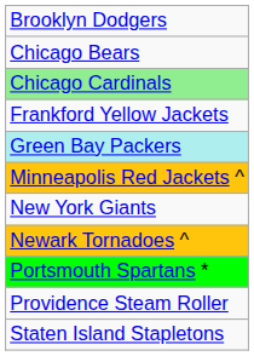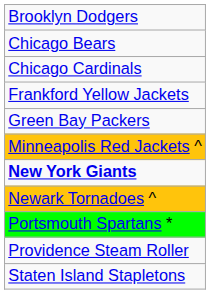row 3 | column 1: lightgreen background -> no background
row 5 | column 1: paleturquoise background -> no background
row 7 | column 1: normal -> bold
